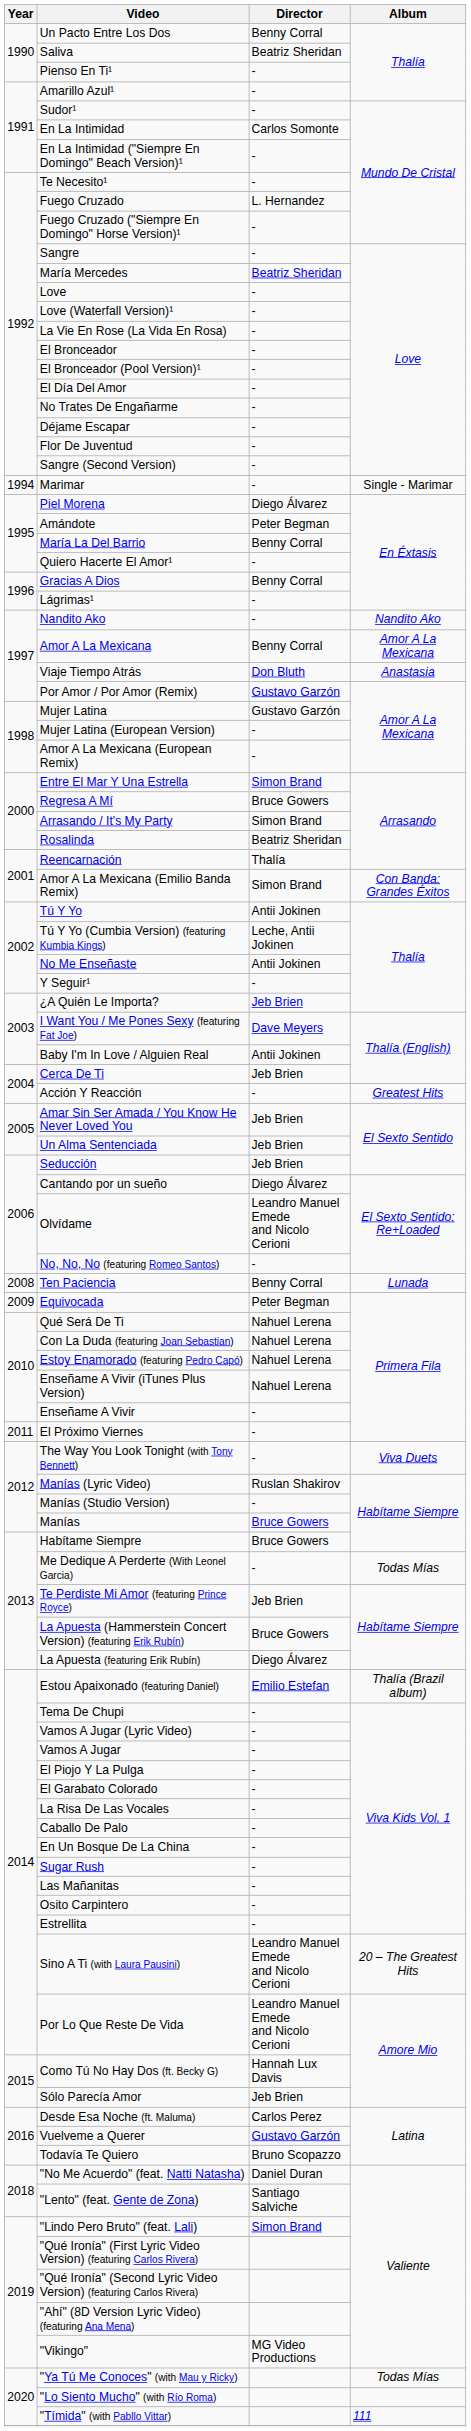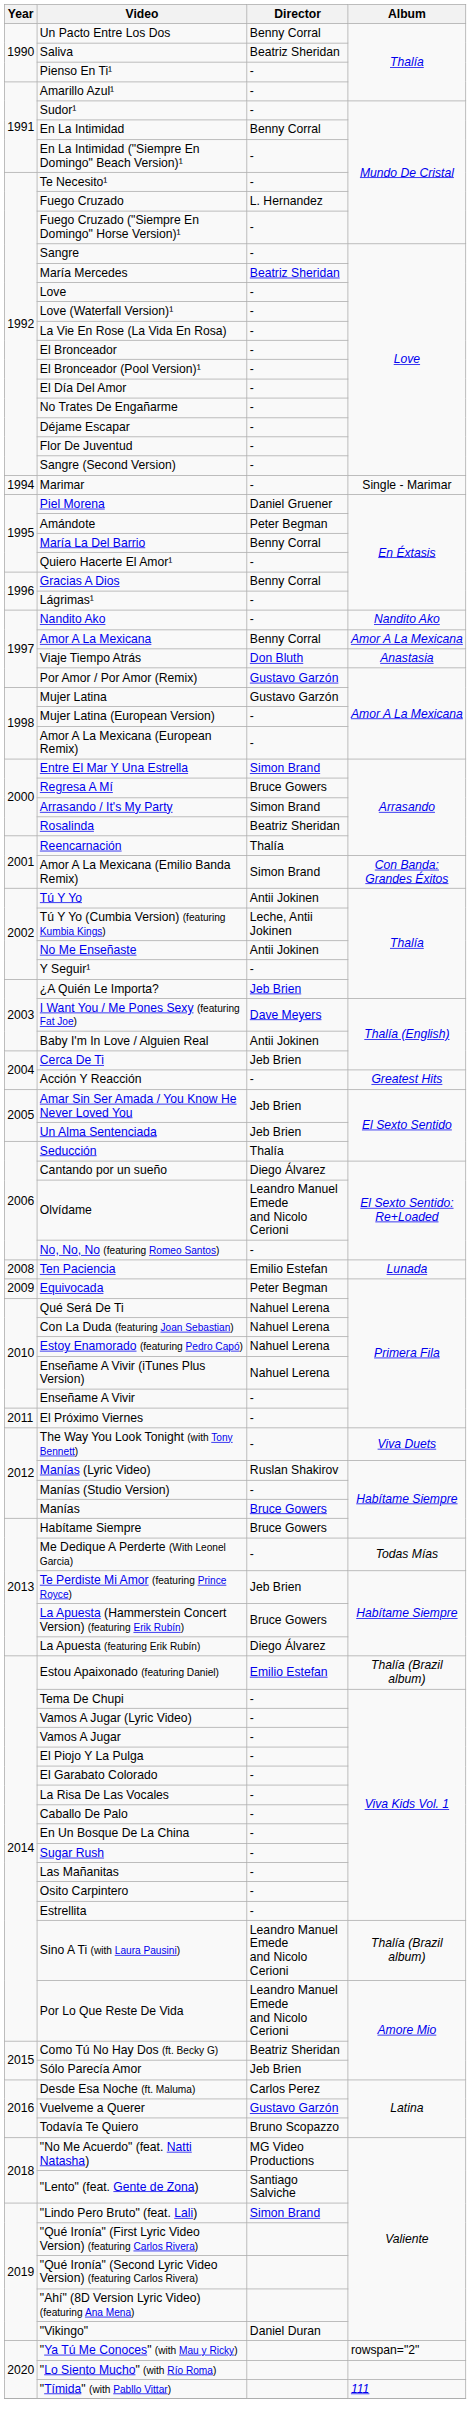En La Intimidad | Director: Carlos Somonte -> Benny Corral
Piel Morena | Director: Diego Álvarez -> Daniel Gruener
Seducción | Director: Jeb Brien -> Thalía
Ten Paciencia | Director: Benny Corral -> Emilio Estefan
Sino A Ti (with Laura Pausini) | Album: 20 – The Greatest Hits -> Thalía (Brazil album)
Como Tú No Hay Dos (ft. Becky G) | Director: Hannah Lux Davis -> Beatriz Sheridan
"No Me Acuerdo" (feat. Natti Natasha) | Director: Daniel Duran -> MG Video Productions
"Vikingo" | Director: MG Video Productions -> Daniel Duran
"Ya Tú Me Conoces" (with Mau y Ricky) | Album: Todas Mías -> rowspan="2"
